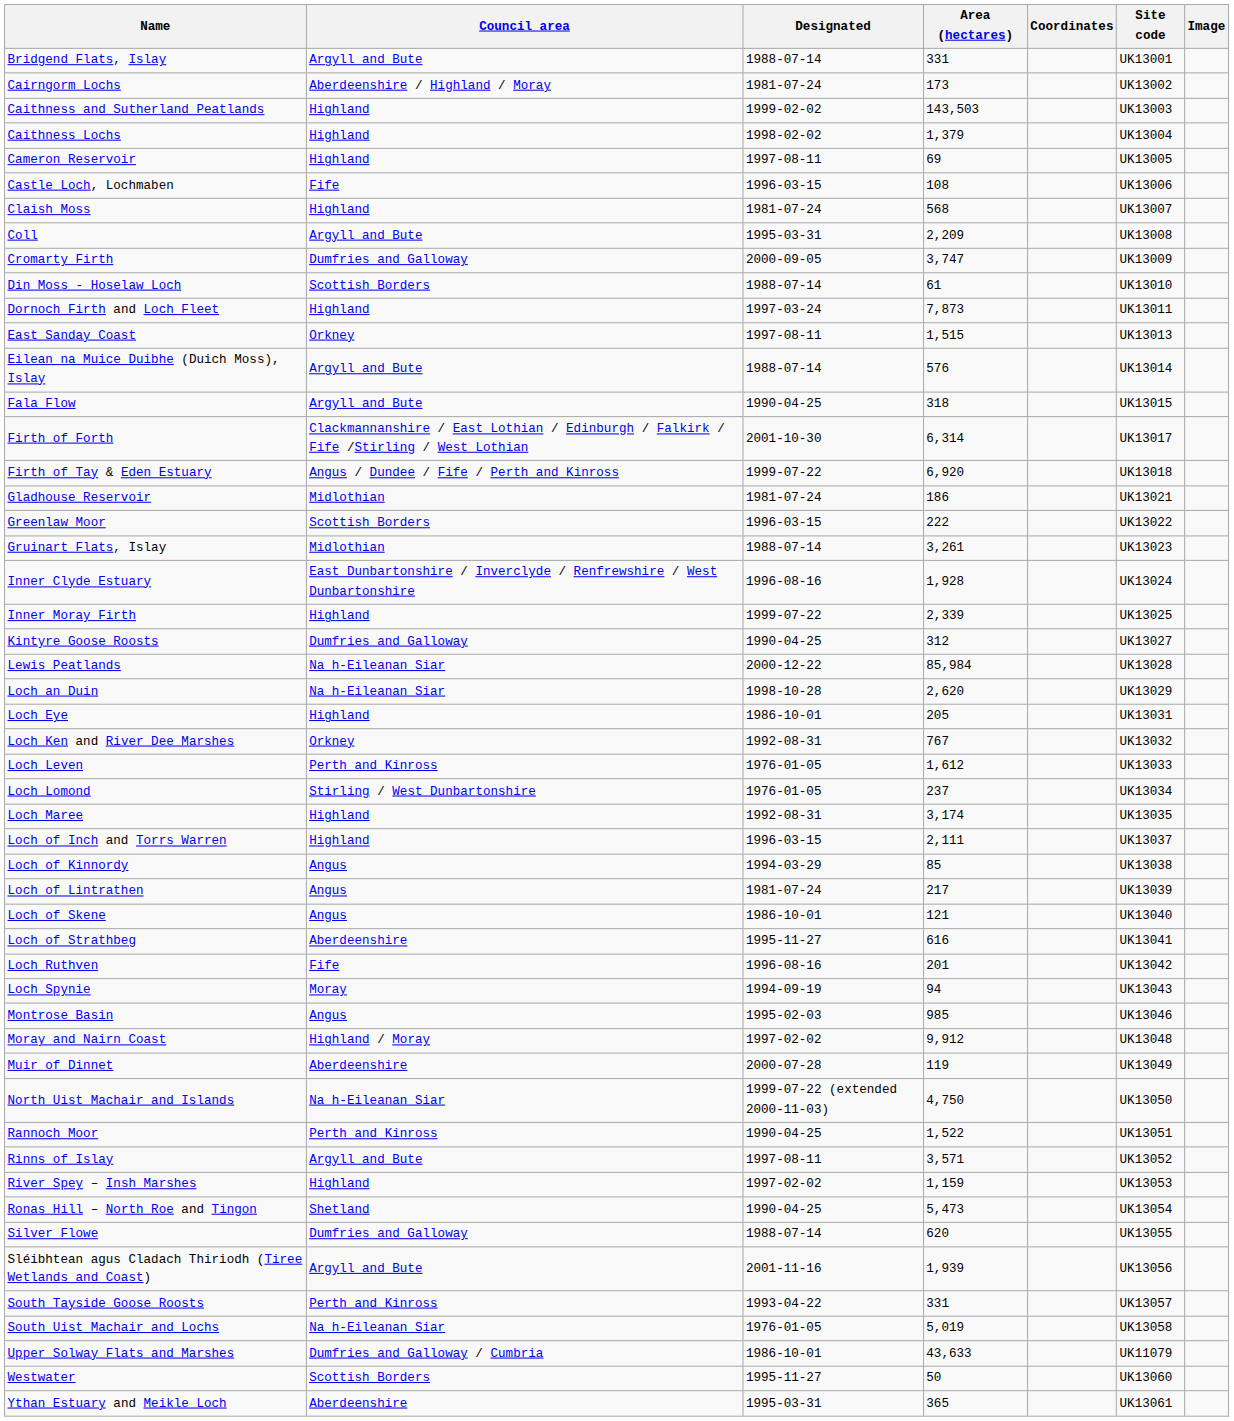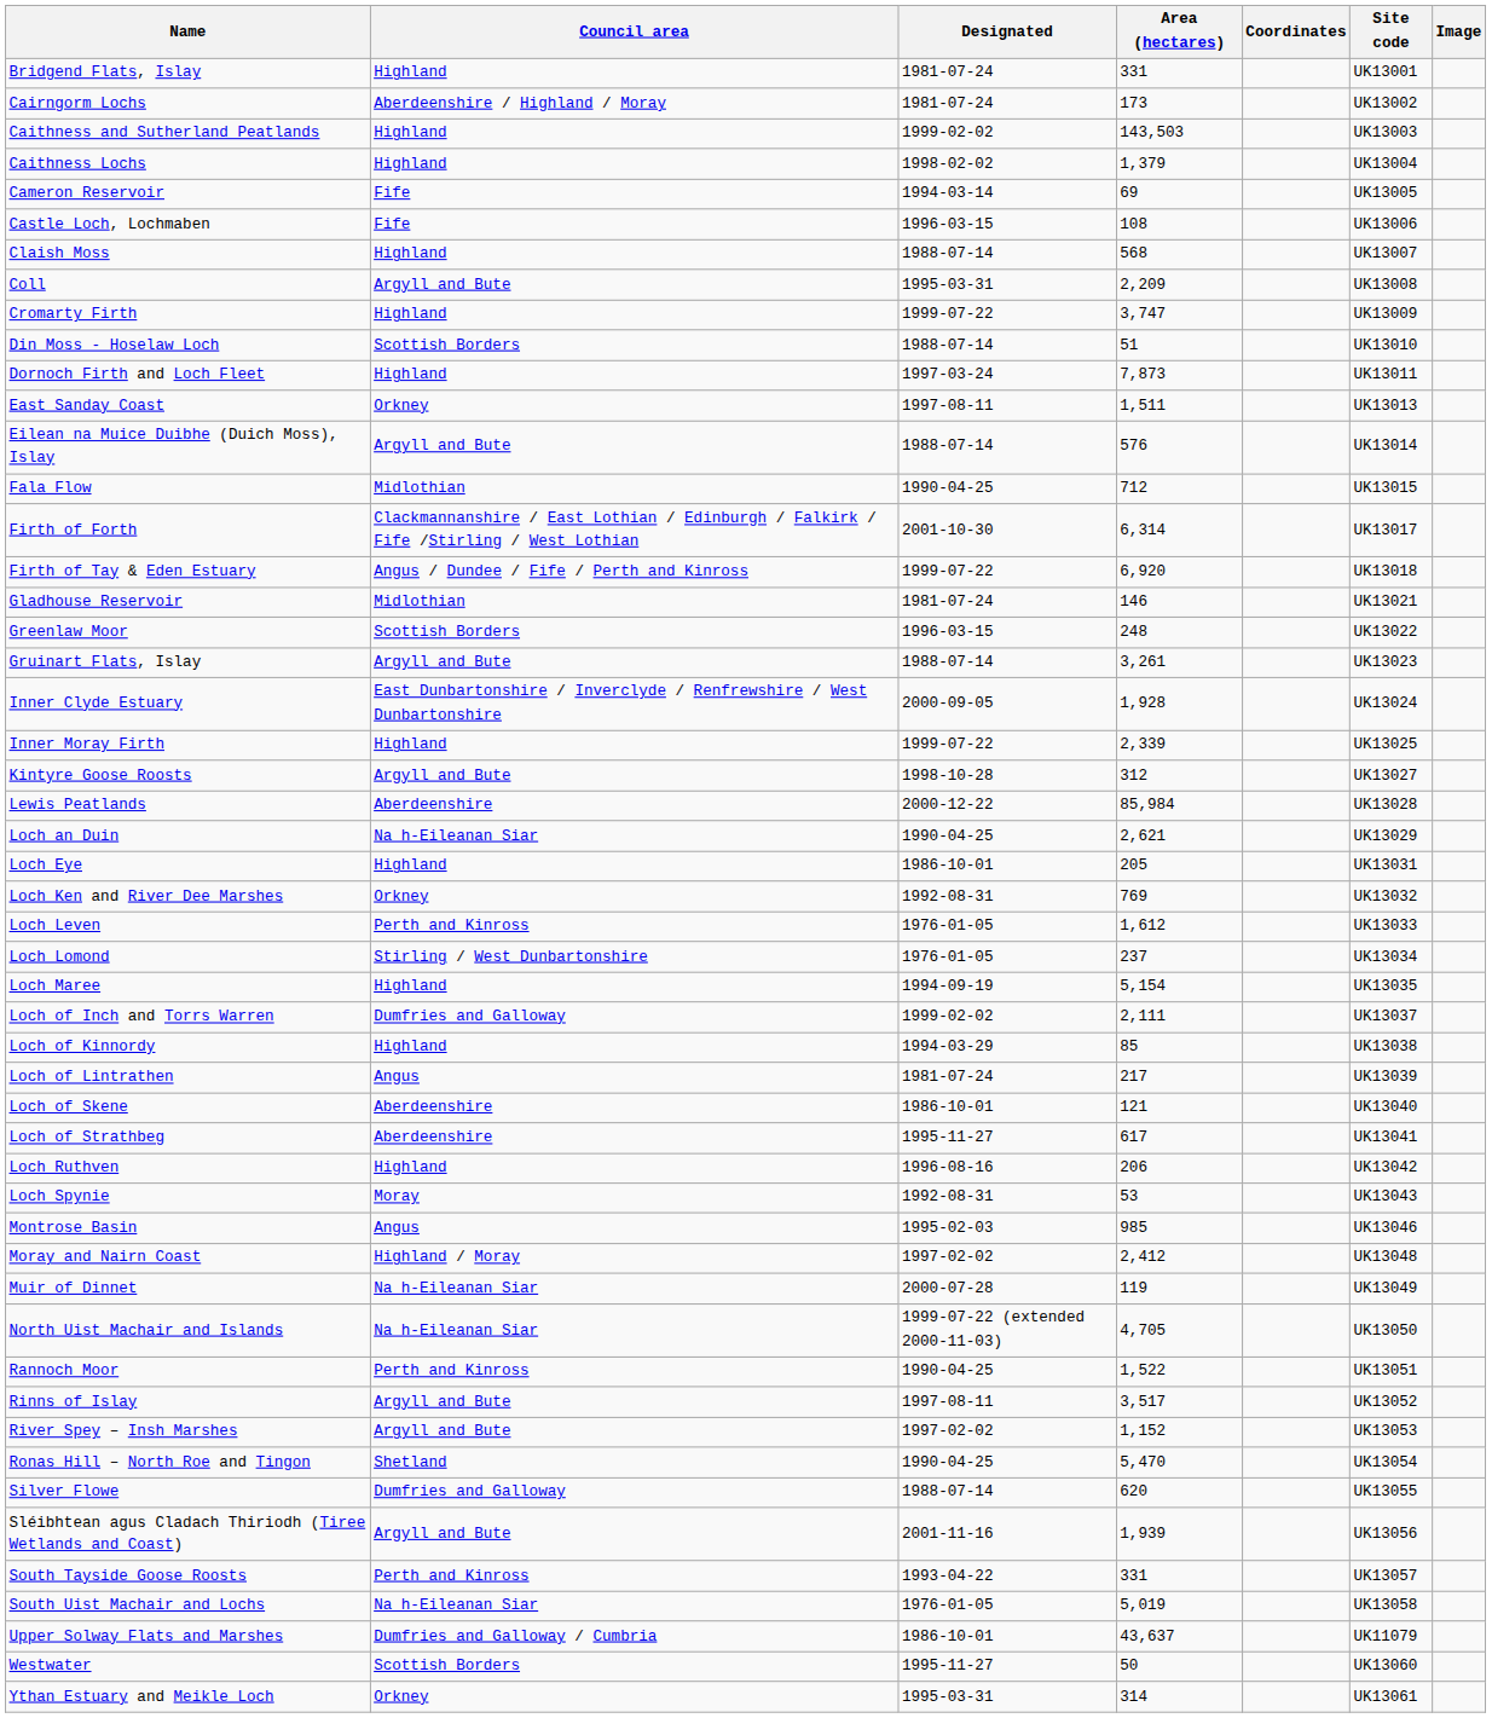Bridgend Flats, Islay | Council area: Argyll and Bute -> Highland
Bridgend Flats, Islay | Designated: 1988-07-14 -> 1981-07-24
Cameron Reservoir | Council area: Highland -> Fife
Cameron Reservoir | Designated: 1997-08-11 -> 1994-03-14
Claish Moss | Designated: 1981-07-24 -> 1988-07-14
Cromarty Firth | Council area: Dumfries and Galloway -> Highland
Cromarty Firth | Designated: 2000-09-05 -> 1999-07-22
Din Moss - Hoselaw Loch | Area (hectares): 61 -> 51
East Sanday Coast | Area (hectares): 1,515 -> 1,511
Fala Flow | Council area: Argyll and Bute -> Midlothian
Fala Flow | Area (hectares): 318 -> 712
Gladhouse Reservoir | Area (hectares): 186 -> 146
Greenlaw Moor | Area (hectares): 222 -> 248
Gruinart Flats, Islay | Council area: Midlothian -> Argyll and Bute
Inner Clyde Estuary | Designated: 1996-08-16 -> 2000-09-05
Kintyre Goose Roosts | Council area: Dumfries and Galloway -> Argyll and Bute
Kintyre Goose Roosts | Designated: 1990-04-25 -> 1998-10-28
Lewis Peatlands | Council area: Na h-Eileanan Siar -> Aberdeenshire
Loch an Duin | Designated: 1998-10-28 -> 1990-04-25
Loch an Duin | Area (hectares): 2,620 -> 2,621
Loch Ken and River Dee Marshes | Area (hectares): 767 -> 769
Loch Maree | Designated: 1992-08-31 -> 1994-09-19
Loch Maree | Area (hectares): 3,174 -> 5,154
Loch of Inch and Torrs Warren | Council area: Highland -> Dumfries and Galloway
Loch of Inch and Torrs Warren | Designated: 1996-03-15 -> 1999-02-02
Loch of Kinnordy | Council area: Angus -> Highland
Loch of Skene | Council area: Angus -> Aberdeenshire
Loch of Strathbeg | Area (hectares): 616 -> 617
Loch Ruthven | Council area: Fife -> Highland
Loch Ruthven | Area (hectares): 201 -> 206
Loch Spynie | Designated: 1994-09-19 -> 1992-08-31
Loch Spynie | Area (hectares): 94 -> 53
Moray and Nairn Coast | Area (hectares): 9,912 -> 2,412
Muir of Dinnet | Council area: Aberdeenshire -> Na h-Eileanan Siar
North Uist Machair and Islands | Area (hectares): 4,750 -> 4,705
Rinns of Islay | Area (hectares): 3,571 -> 3,517
River Spey – Insh Marshes | Council area: Highland -> Argyll and Bute
River Spey – Insh Marshes | Area (hectares): 1,159 -> 1,152
Ronas Hill – North Roe and Tingon | Area (hectares): 5,473 -> 5,470
Upper Solway Flats and Marshes | Area (hectares): 43,633 -> 43,637
Ythan Estuary and Meikle Loch | Council area: Aberdeenshire -> Orkney
Ythan Estuary and Meikle Loch | Area (hectares): 365 -> 314
